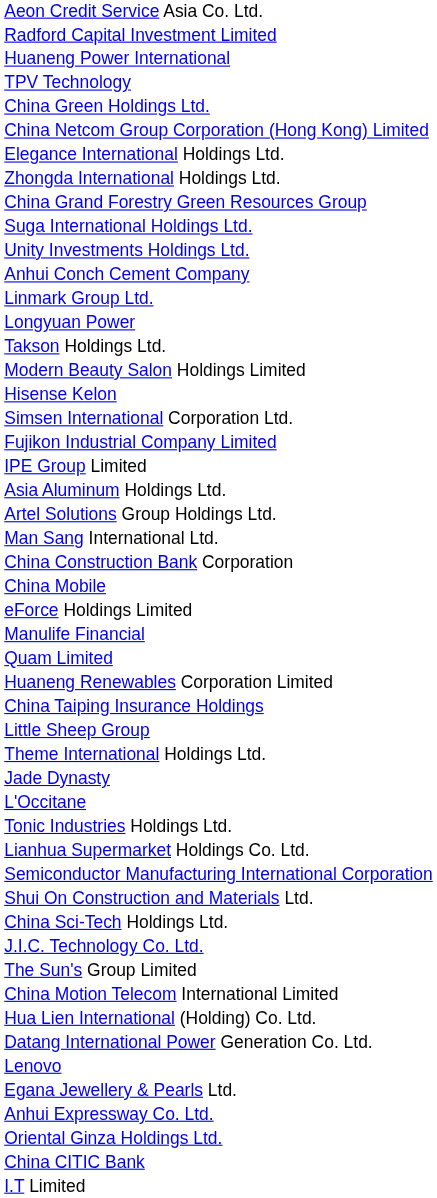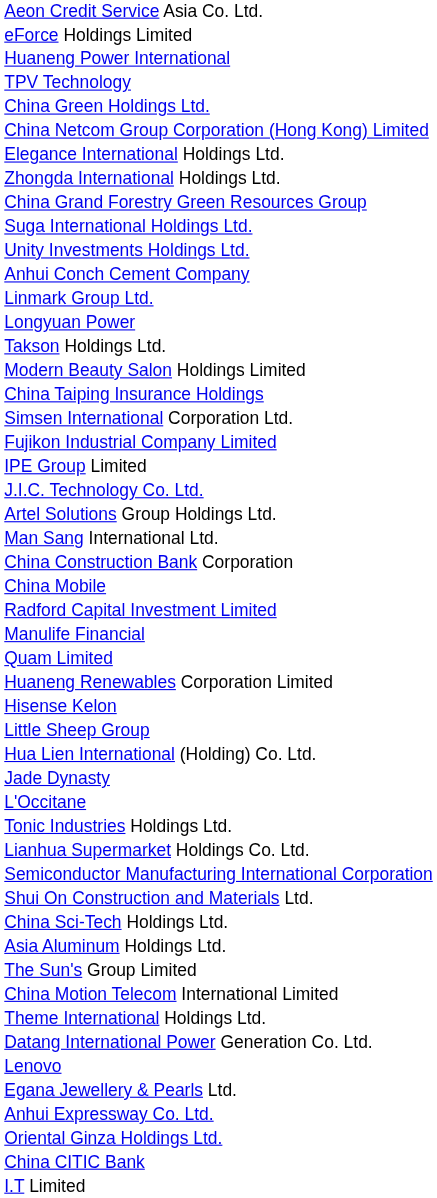row 2 | column 1: Radford Capital Investment Limited -> eForce Holdings Limited
row 17 | column 1: Hisense Kelon -> China Taiping Insurance Holdings
row 21 | column 1: Asia Aluminum Holdings Ltd. -> J.I.C. Technology Co. Ltd.
row 26 | column 1: eForce Holdings Limited -> Radford Capital Investment Limited
row 30 | column 1: China Taiping Insurance Holdings -> Hisense Kelon
row 32 | column 1: Theme International Holdings Ltd. -> Hua Lien International (Holding) Co. Ltd.
row 40 | column 1: J.I.C. Technology Co. Ltd. -> Asia Aluminum Holdings Ltd.
row 43 | column 1: Hua Lien International (Holding) Co. Ltd. -> Theme International Holdings Ltd.
